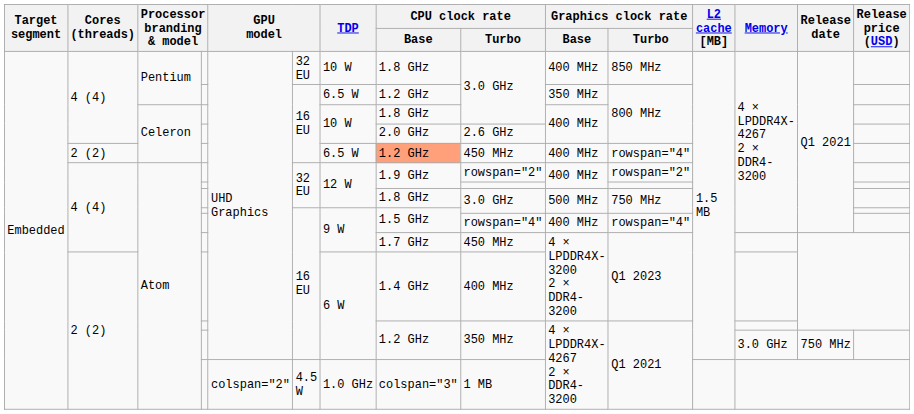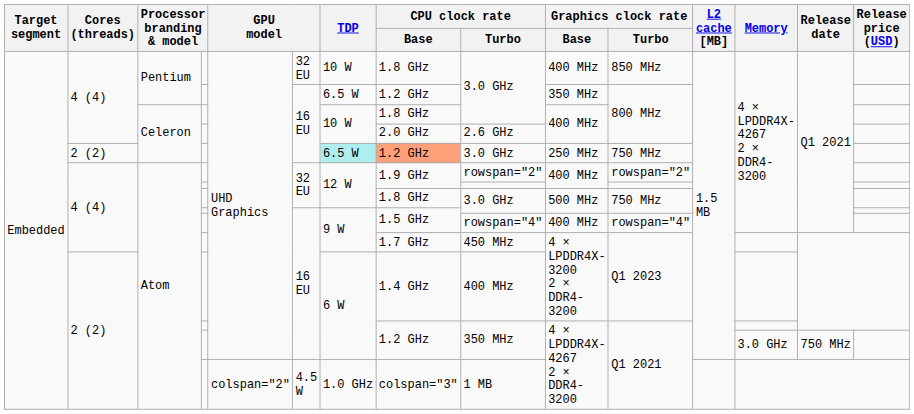2 (2) / Celeron | TDP: no background -> paleturquoise background
2 (2) / Celeron | CPU clock rate / Turbo: 450 MHz -> 3.0 GHz
2 (2) / Celeron | Graphics clock rate / Base: 400 MHz -> 250 MHz
2 (2) / Celeron | Graphics clock rate / Turbo: rowspan="4" -> 750 MHz
